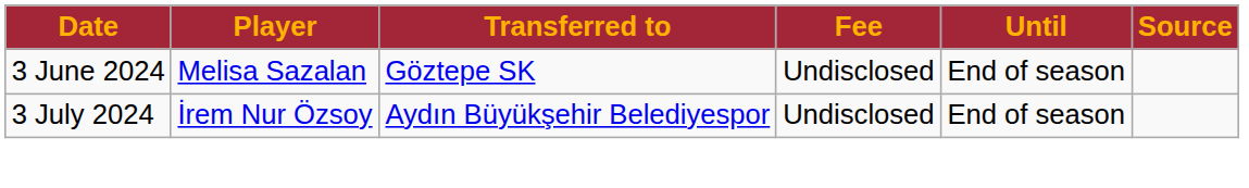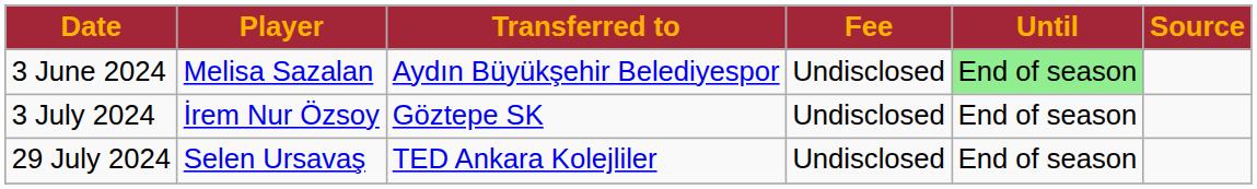3 June 2024 | Transferred to: Göztepe SK -> Aydın Büyükşehir Belediyespor
3 June 2024 | Until: no background -> lightgreen background
3 July 2024 | Transferred to: Aydın Büyükşehir Belediyespor -> Göztepe SK
+ row: 29 July 2024 | Selen Ursavaş | TED Ankara Kolejliler | Undisclosed | End of season
